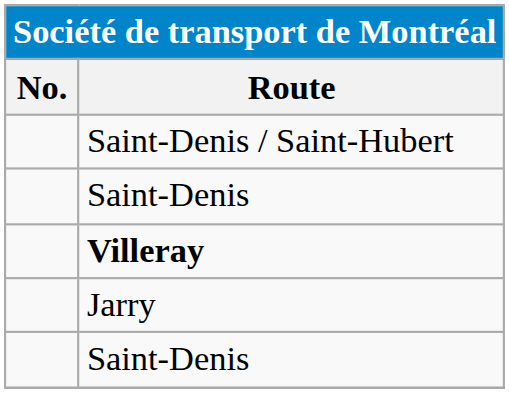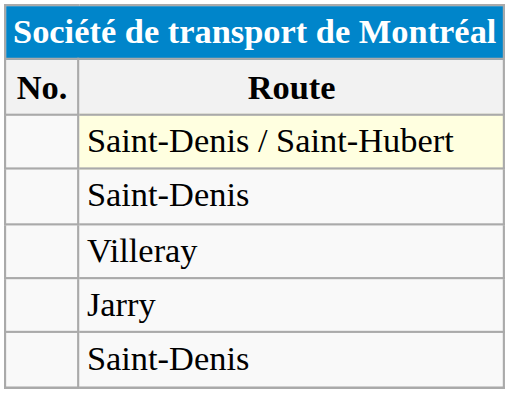Saint-Denis / Saint-Hubert | Route: no background -> lightyellow background
Villeray | Route: bold -> normal
